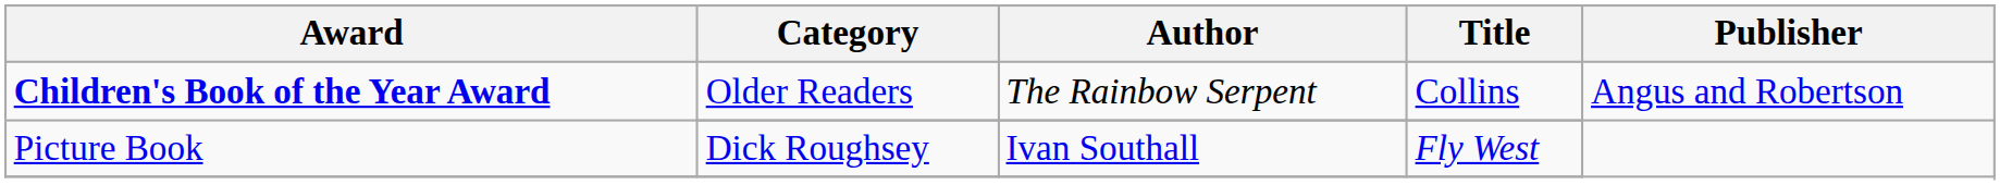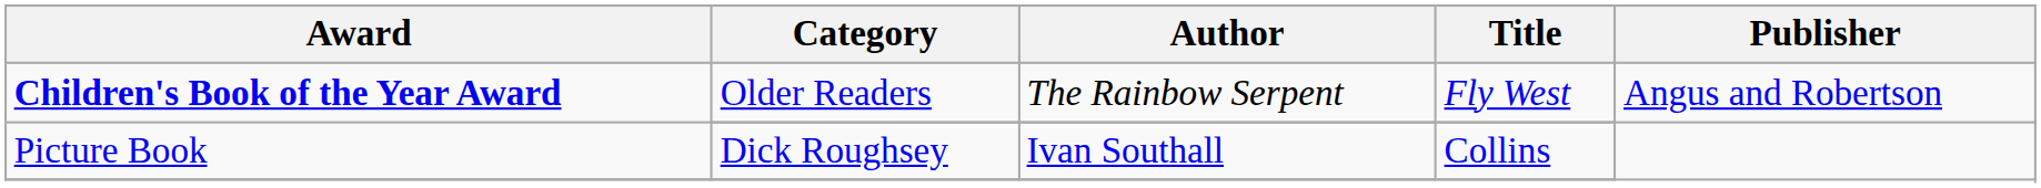Children's Book of the Year Award / Older Readers | Title: Collins -> Fly West
Picture Book | Title: Fly West -> Collins
